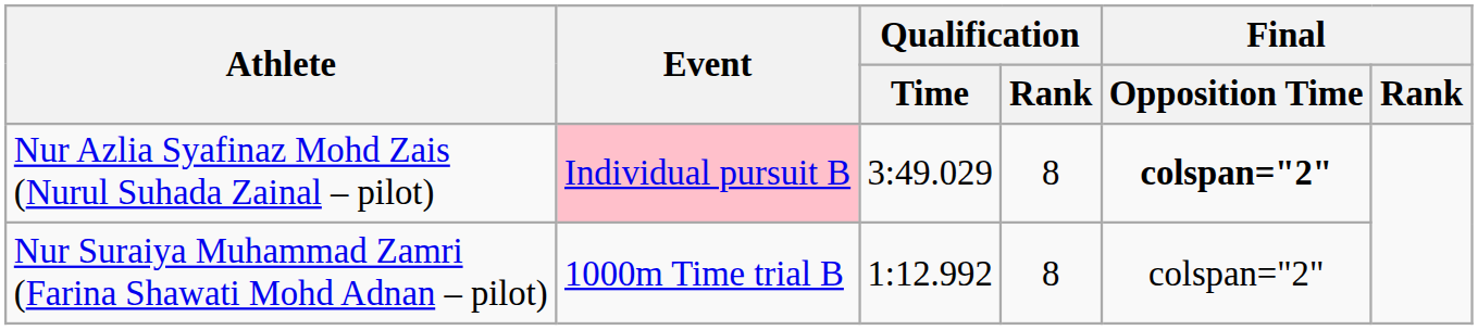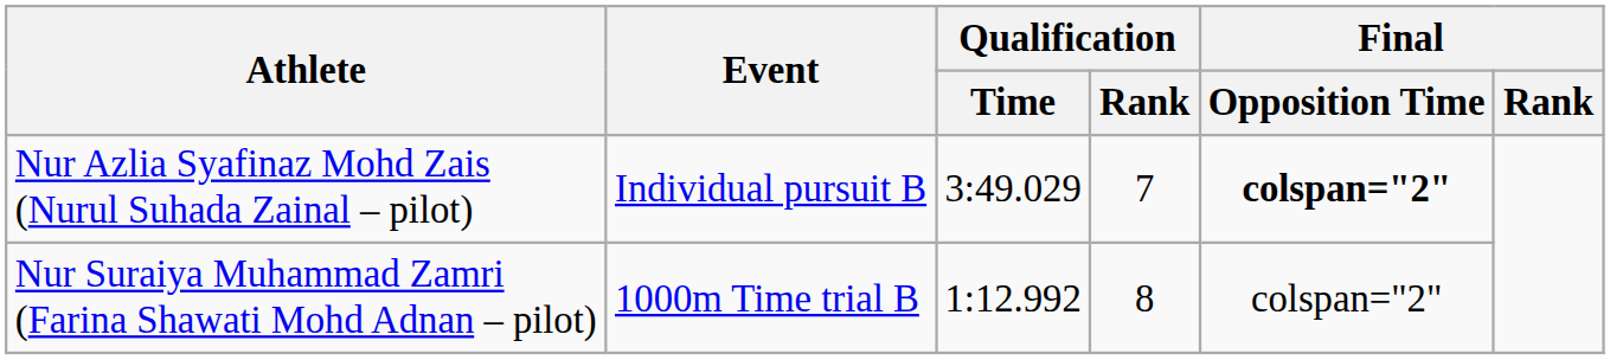Nur Azlia Syafinaz Mohd Zais (Nurul Suhada Zainal – pilot) | Event: pink background -> no background
Nur Azlia Syafinaz Mohd Zais (Nurul Suhada Zainal – pilot) | Qualification / Rank: 8 -> 7
